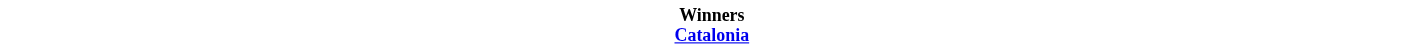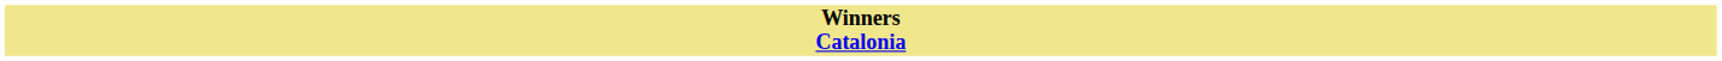row 1 | column 1: no background -> khaki background
